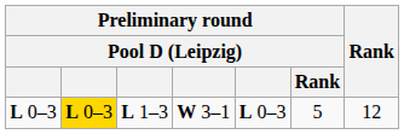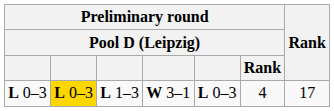row 4 | Preliminary round / Pool D (Leipzig) / Rank: 5 -> 4
row 4 | Rank: 12 -> 17
